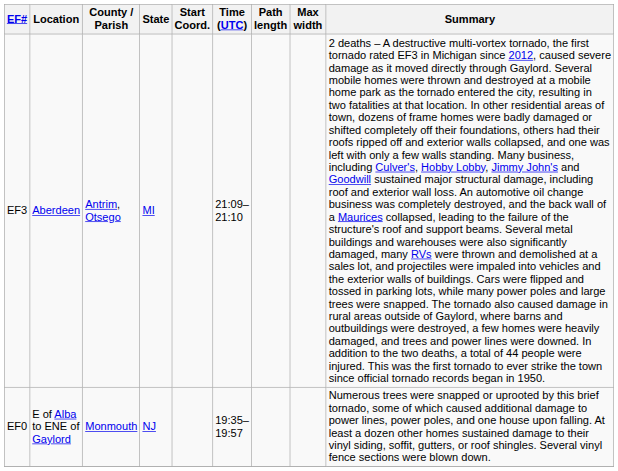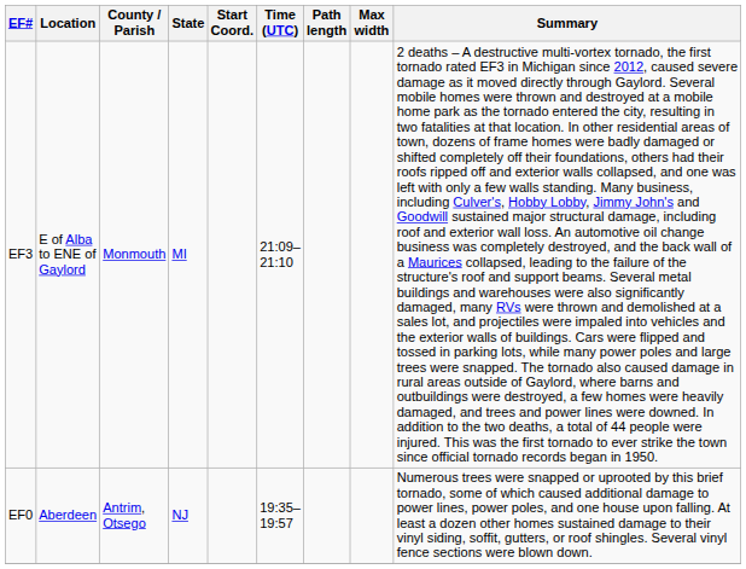EF3 | Location: Aberdeen -> E of Alba to ENE of Gaylord
EF3 | County / Parish: Antrim, Otsego -> Monmouth
EF0 | Location: E of Alba to ENE of Gaylord -> Aberdeen
EF0 | County / Parish: Monmouth -> Antrim, Otsego
